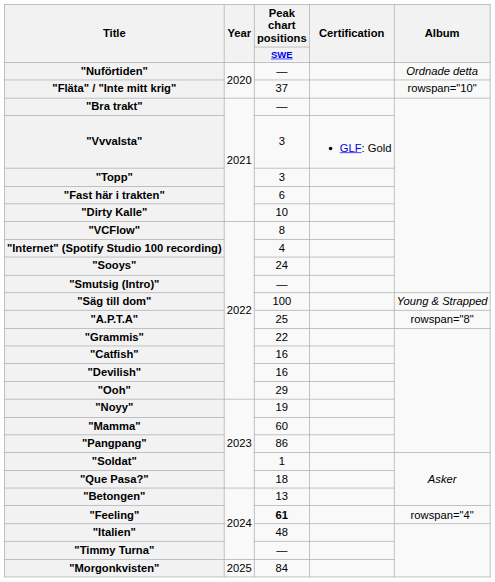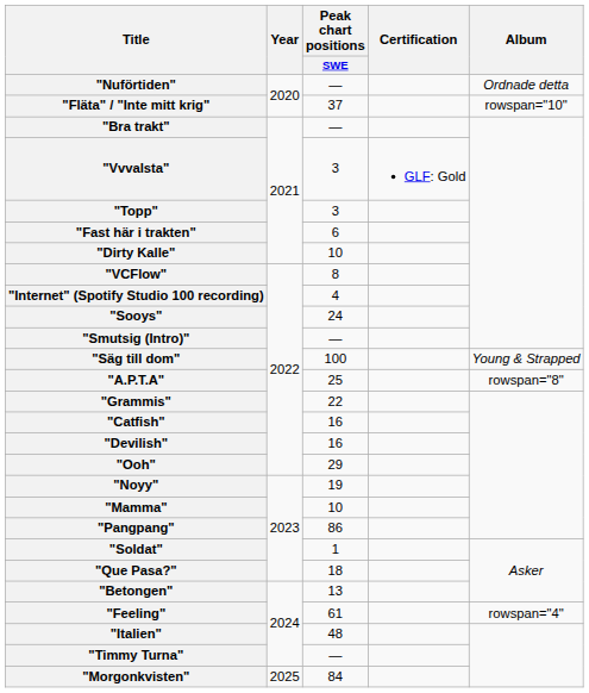"Mamma" | Peak chart positions / SWE: 60 -> 10
"Feeling" | Peak chart positions / SWE: bold -> normal
